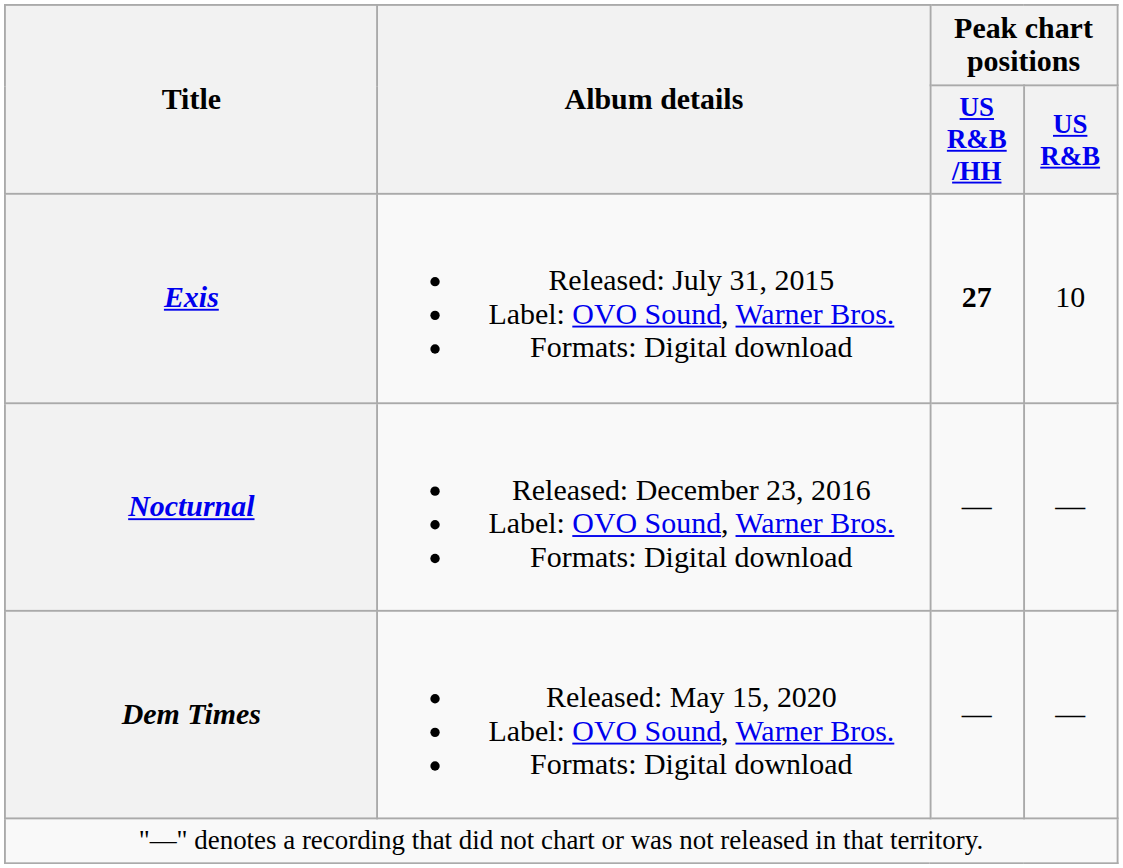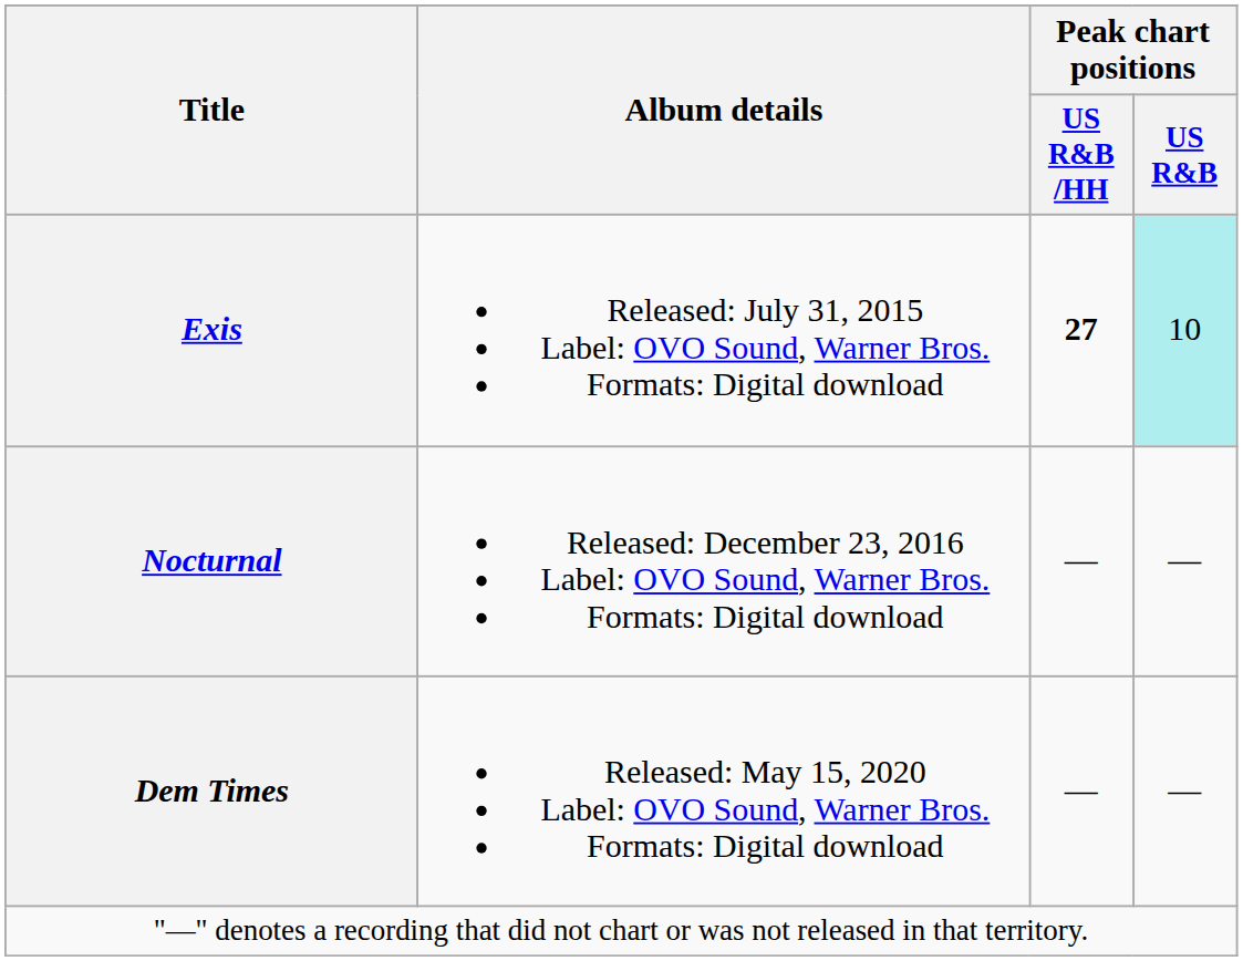Exis | Peak chart positions / US R&B: no background -> paleturquoise background
